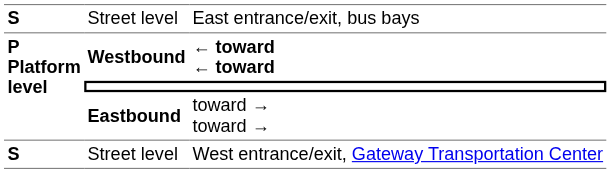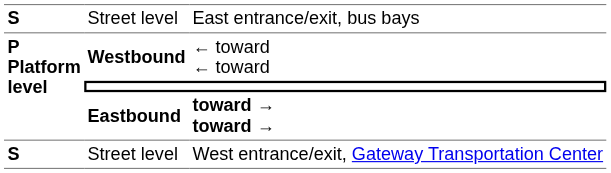Westbound | column 3: bold -> normal
Eastbound | column 3: normal -> bold
